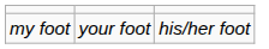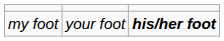my foot | column 3: normal -> bold
